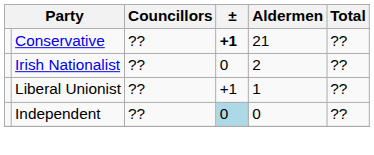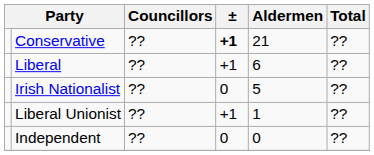+ row: Liberal | ?? | +1 | 6 | ??
Irish Nationalist | Aldermen: 2 -> 5
Independent | ±: lightblue background -> no background
